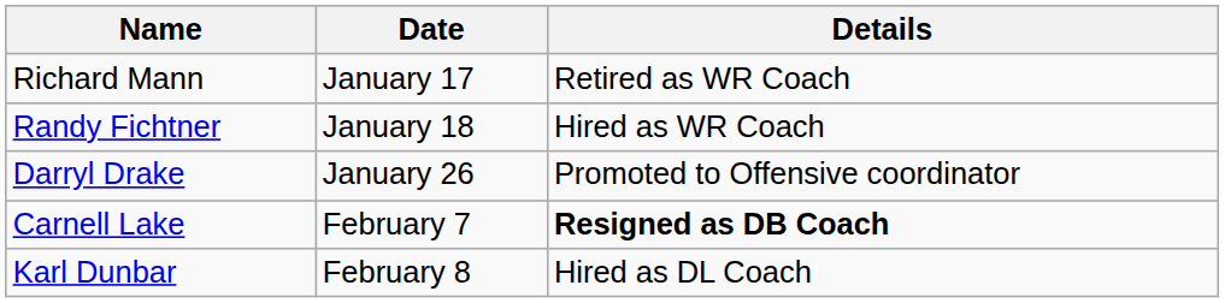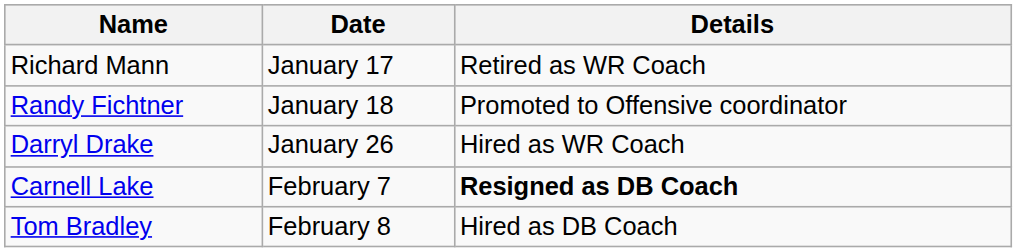Randy Fichtner | Details: Hired as WR Coach -> Promoted to Offensive coordinator
Darryl Drake | Details: Promoted to Offensive coordinator -> Hired as WR Coach
- row: Karl Dunbar | February 8 | Hired as DL Coach
+ row: Tom Bradley | February 8 | Hired as DB Coach
